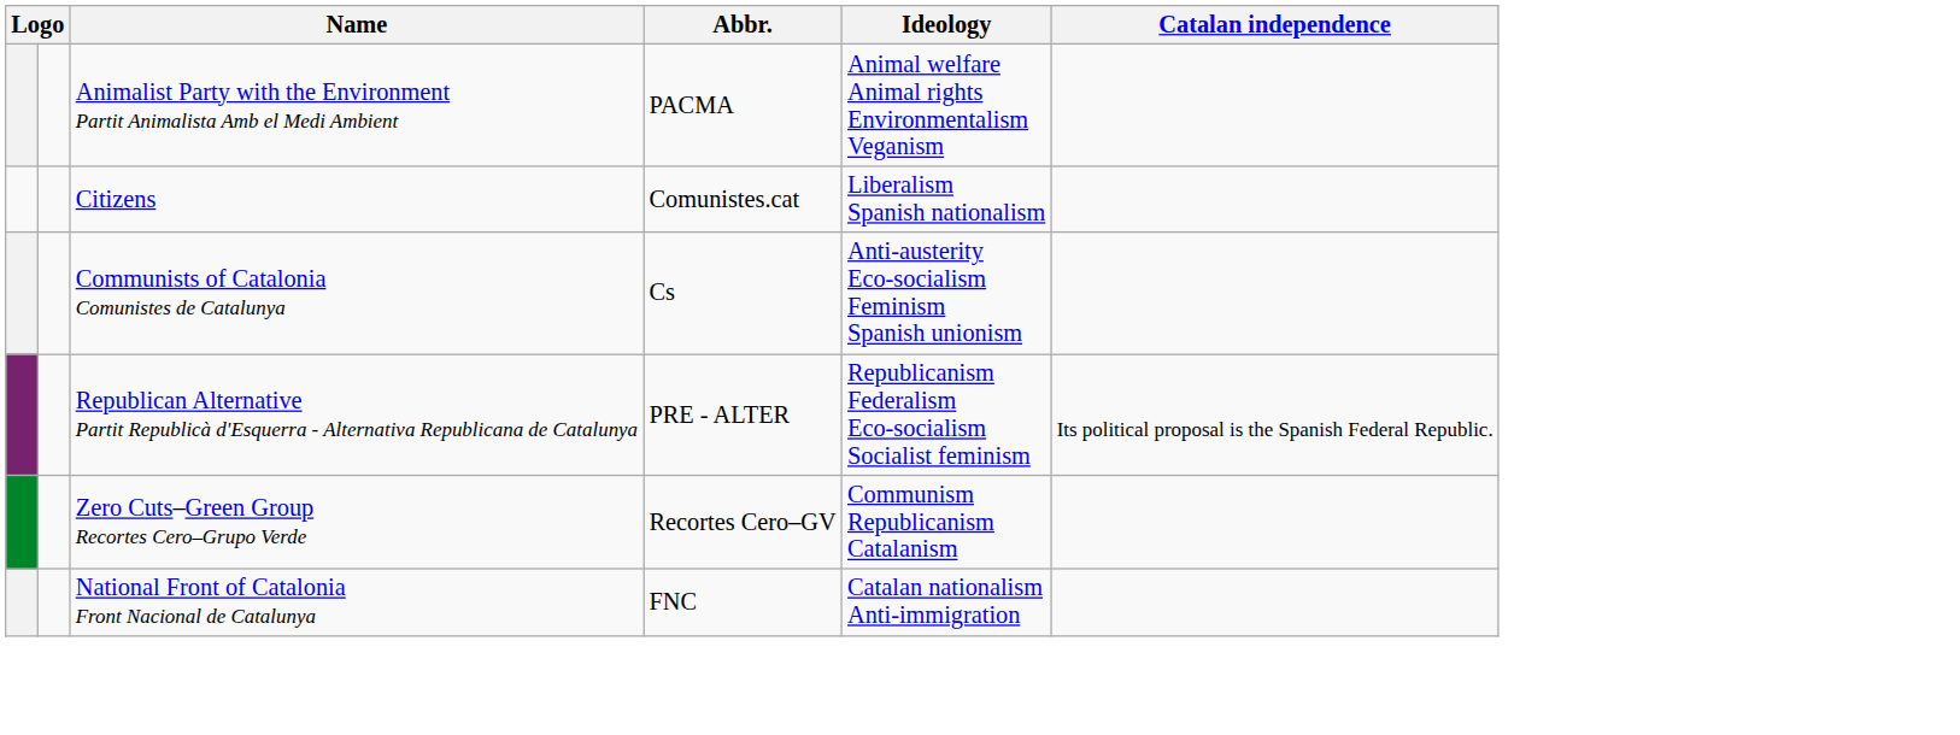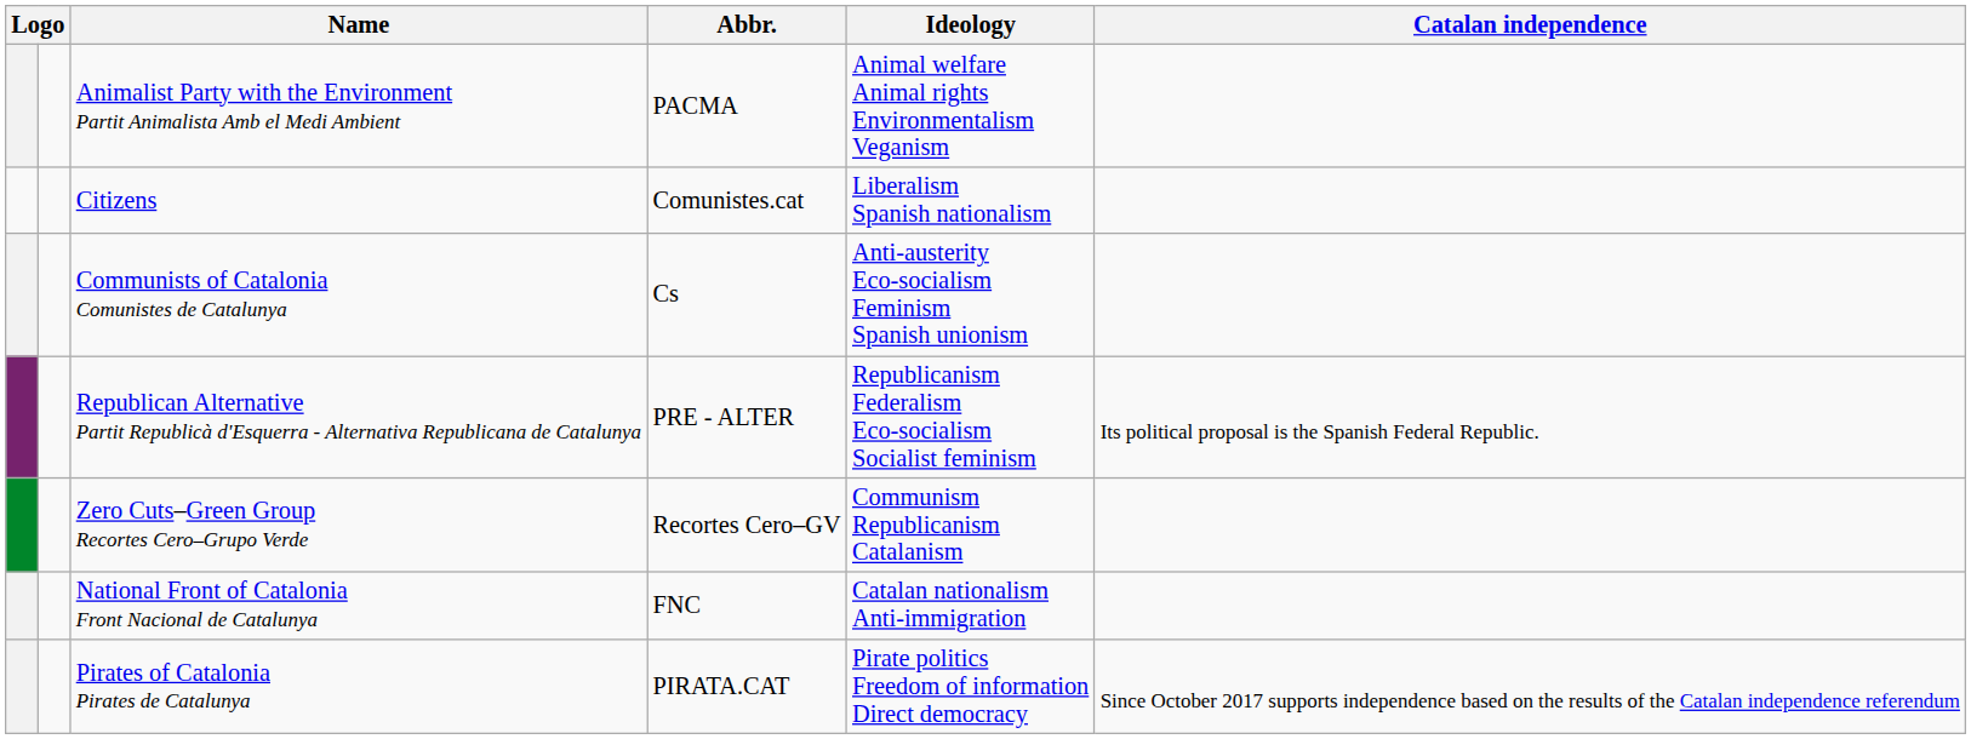+ row: Pirates of Catalonia Pirates de Catalunya | PIRATA.CAT | Pirate politics Freedom of information Direct democracy | Since October 2017 supports independence based on the results of the Catalan independence referendum
